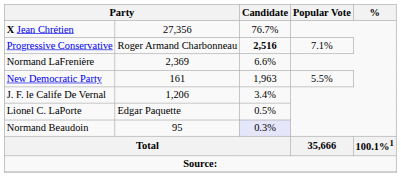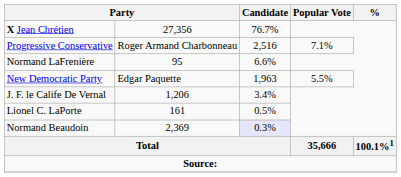Progressive Conservative | Candidate: bold -> normal
Normand LaFrenière | column 2: 2,369 -> 95
New Democratic Party | column 2: 161 -> Edgar Paquette
Lionel C. LaPorte | column 2: Edgar Paquette -> 161
Normand Beaudoin | column 2: 95 -> 2,369
